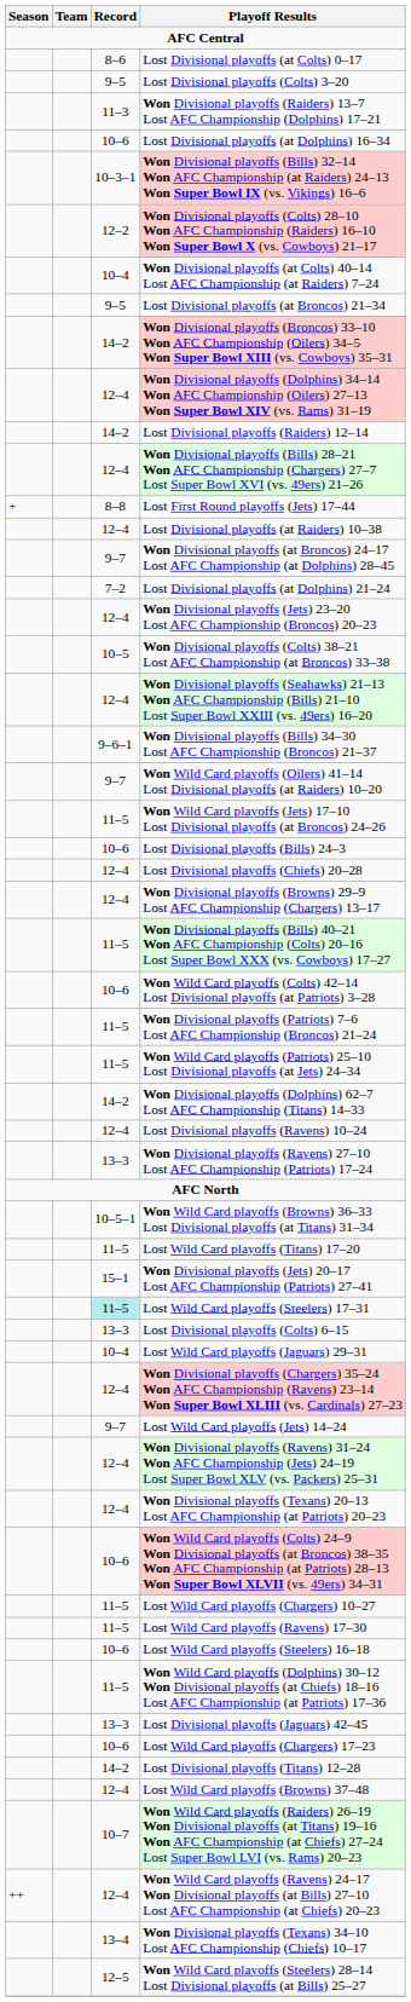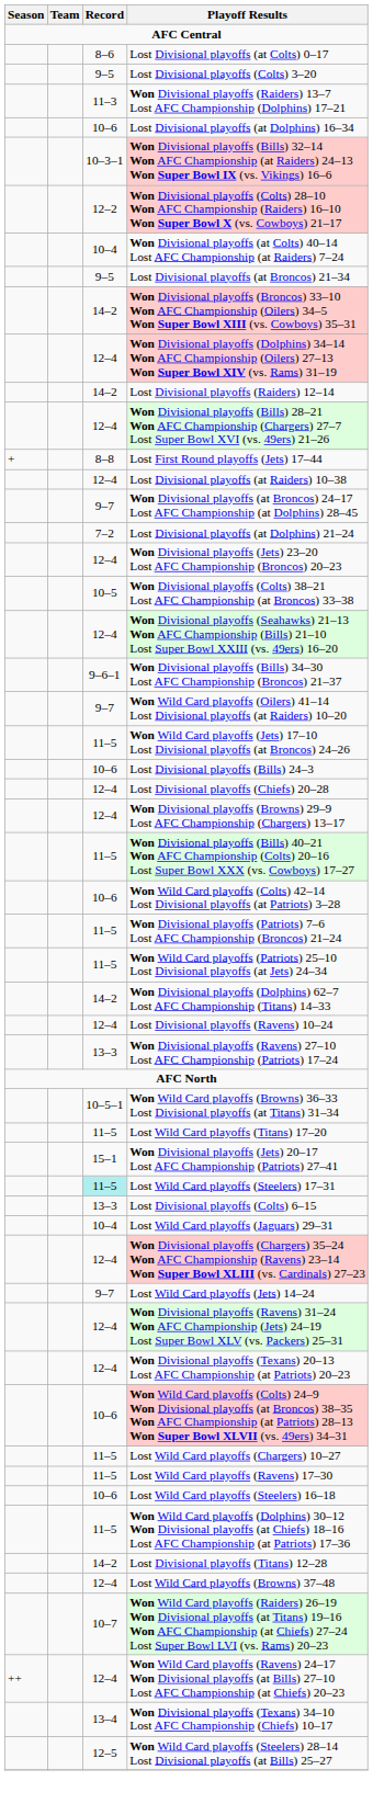- row: 13–3 | Lost Divisional playoffs (Jaguars) 42–45
- row: 10–6 | Lost Wild Card playoffs (Chargers) 17–23
